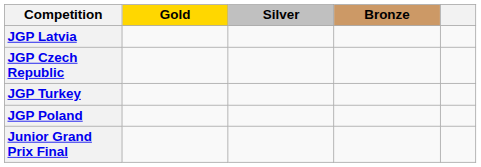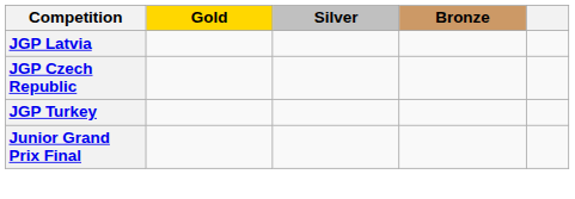- row: JGP Poland
